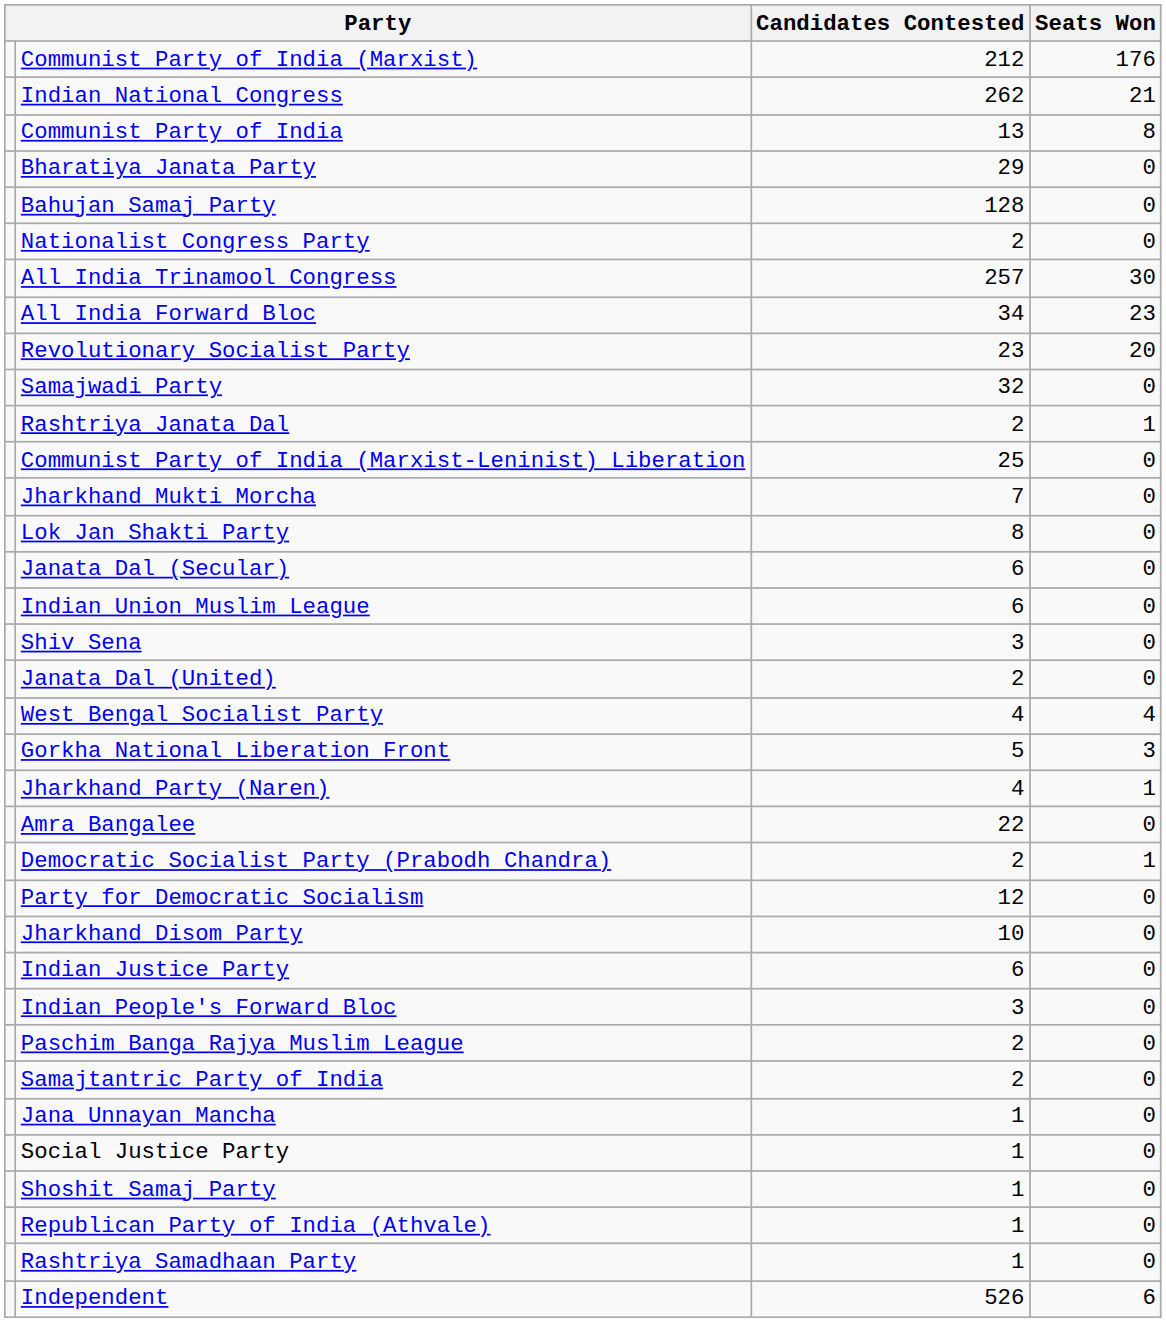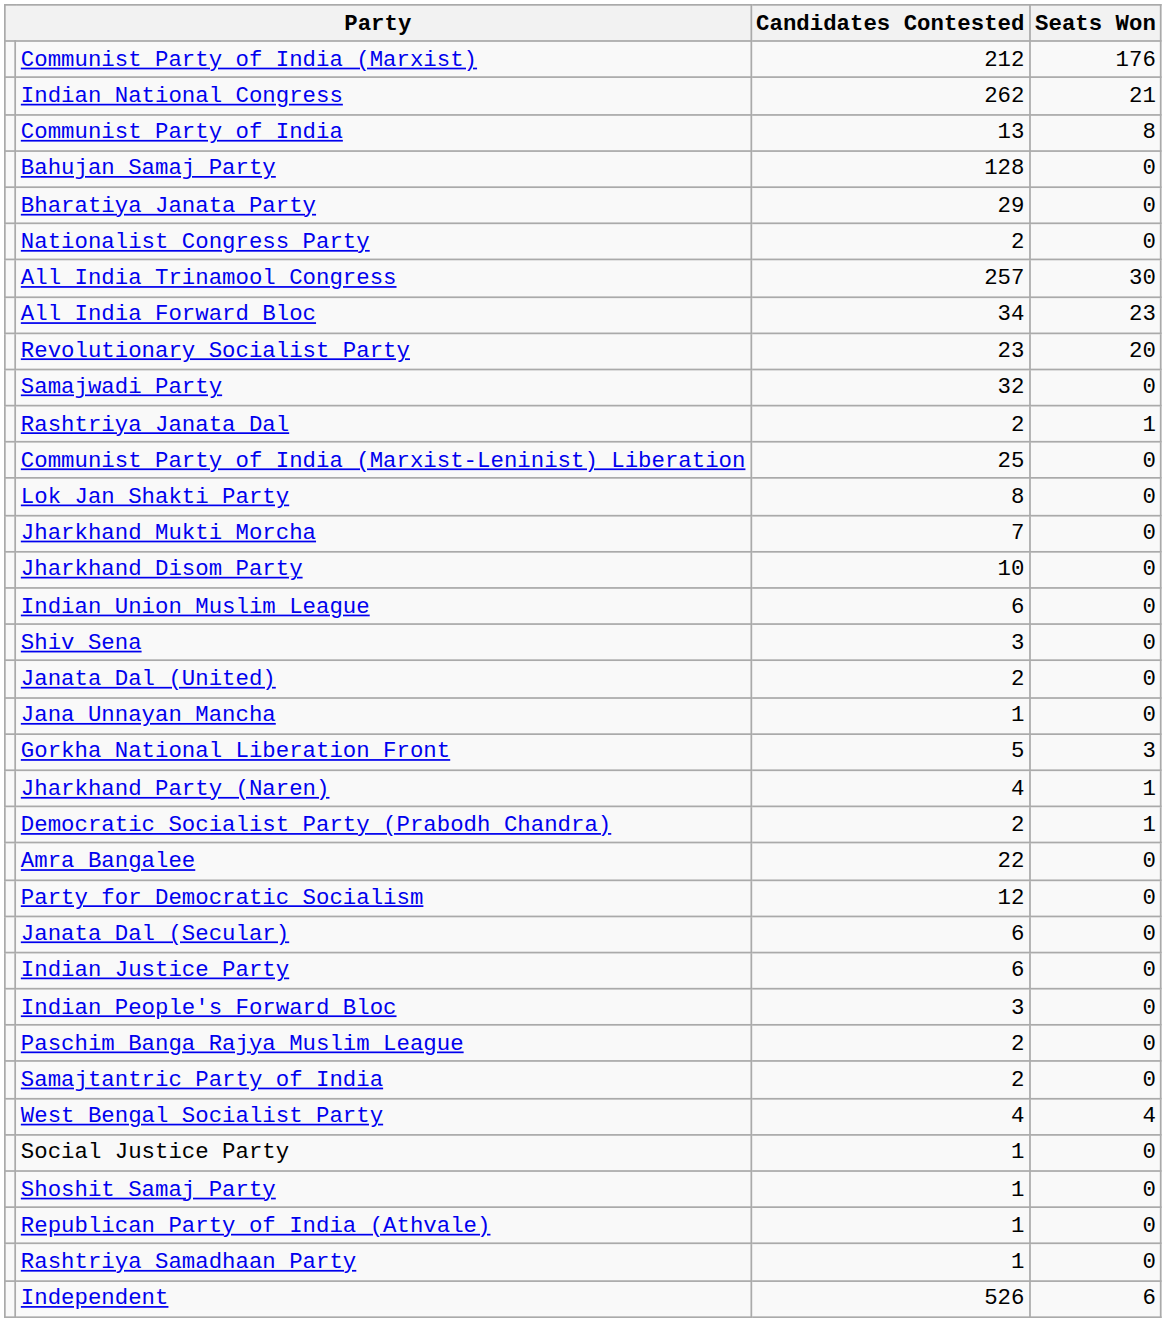rows swapped: Bahujan Samaj Party <-> Bharatiya Janata Party
rows swapped: Lok Jan Shakti Party <-> Jharkhand Mukti Morcha
rows swapped: Janata Dal (Secular) <-> Jharkhand Disom Party
rows swapped: West Bengal Socialist Party <-> Jana Unnayan Mancha
rows swapped: Democratic Socialist Party (Prabodh Chandra) <-> Amra Bangalee
